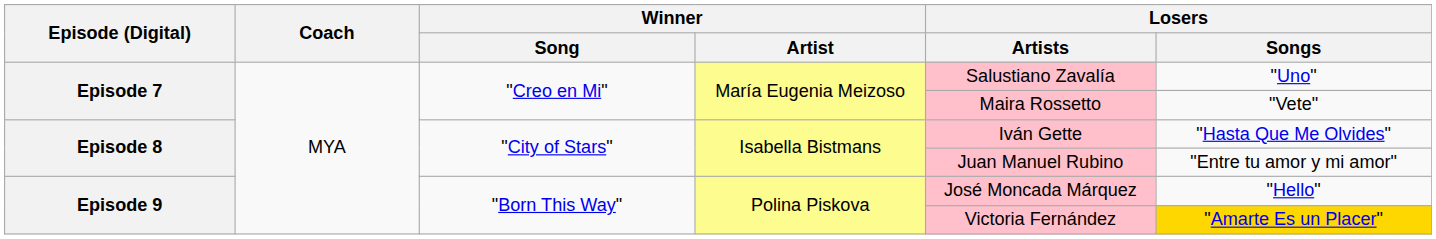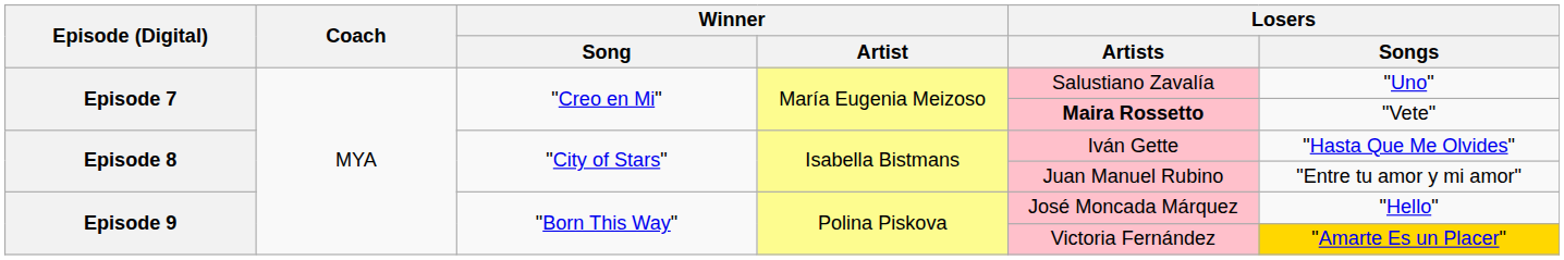row 4 | Losers / Artists: normal -> bold
